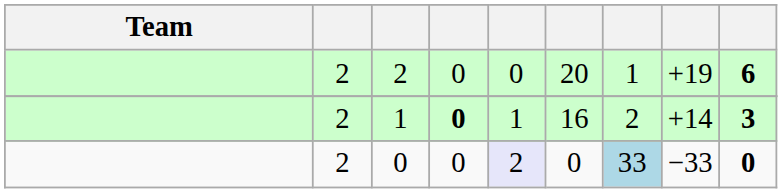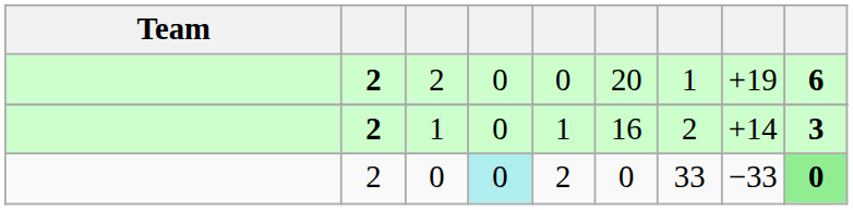row 2 | column 2: normal -> bold
row 3 | column 2: normal -> bold
row 3 | column 4: bold -> normal
row 4 | column 4: no background -> paleturquoise background
row 4 | column 5: lavender background -> no background
row 4 | column 7: lightblue background -> no background
row 4 | column 9: no background -> lightgreen background
